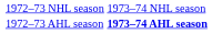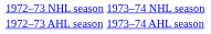1972–73 AHL season | column 2: bold -> normal
